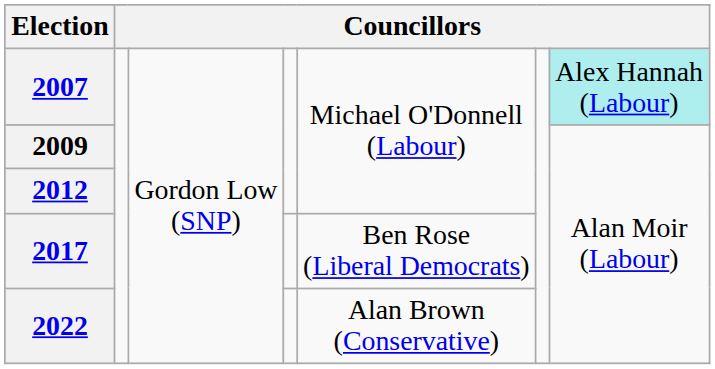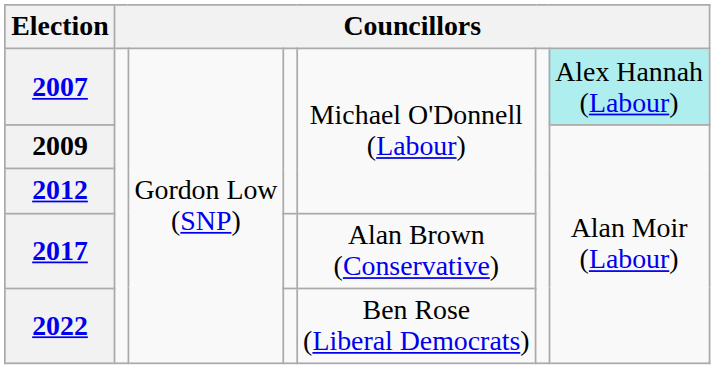2017 | column 5: Ben Rose (Liberal Democrats) -> Alan Brown (Conservative)
2022 | column 5: Alan Brown (Conservative) -> Ben Rose (Liberal Democrats)
